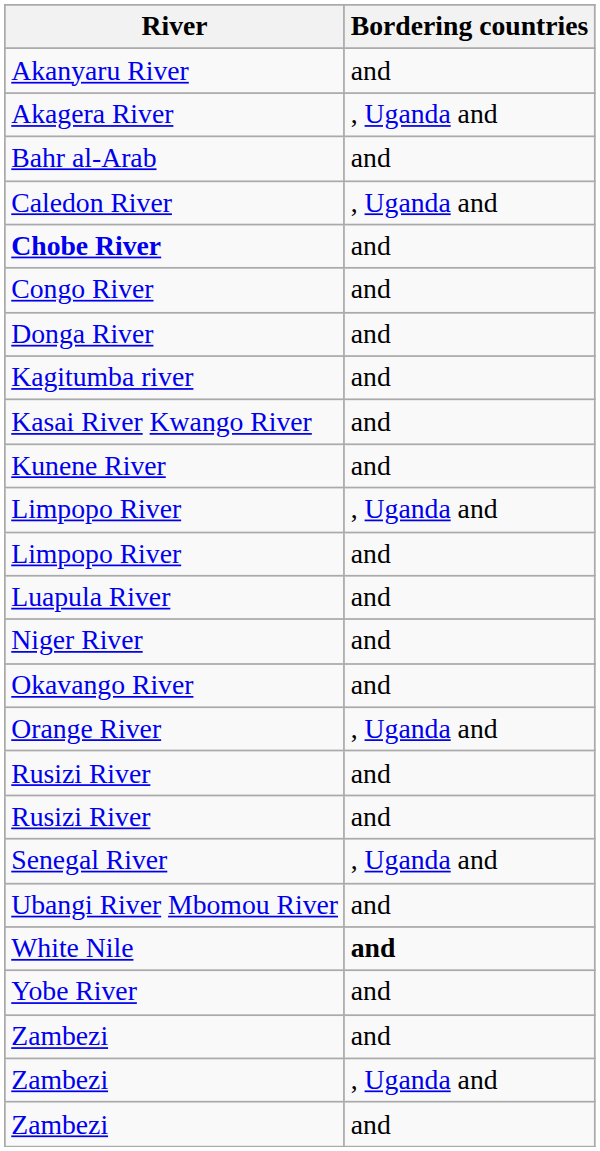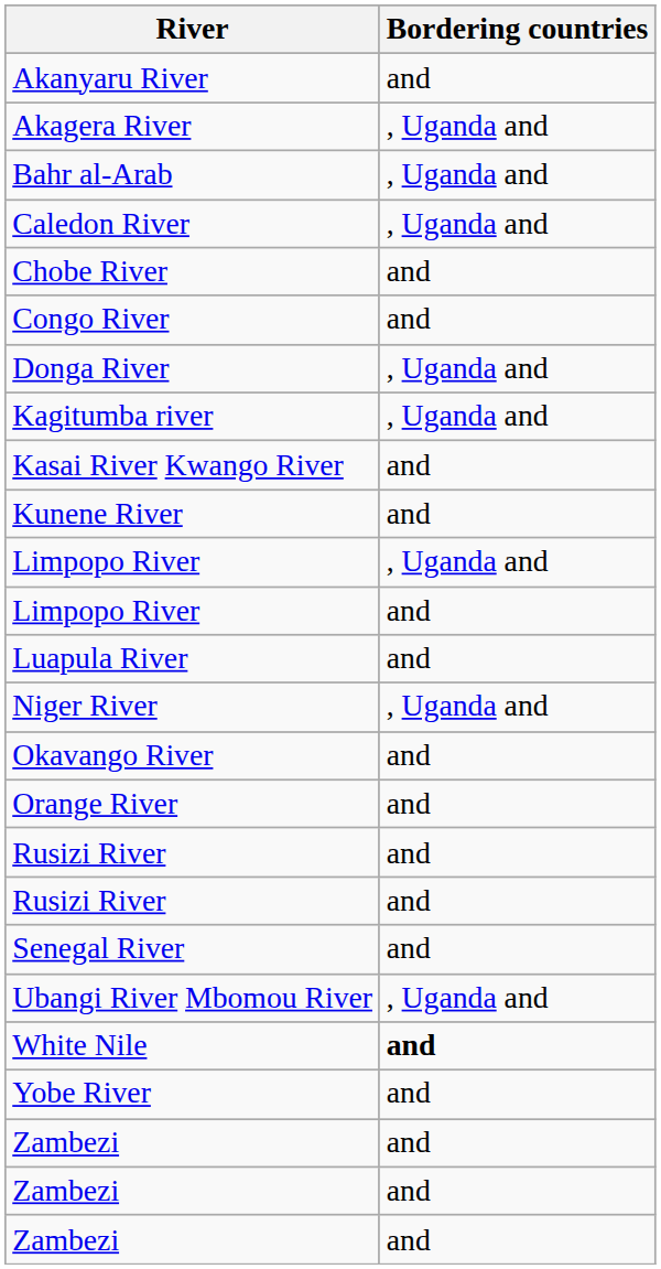row 4 | Bordering countries: and -> , Uganda and
row 6 | River: bold -> normal
row 8 | Bordering countries: and -> , Uganda and
row 9 | Bordering countries: and -> , Uganda and
row 15 | Bordering countries: and -> , Uganda and
row 17 | Bordering countries: , Uganda and -> and
row 20 | Bordering countries: , Uganda and -> and
row 21 | Bordering countries: and -> , Uganda and
row 25 | Bordering countries: , Uganda and -> and
